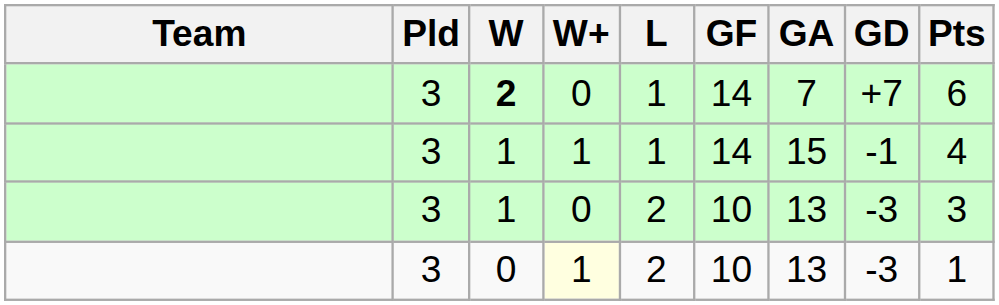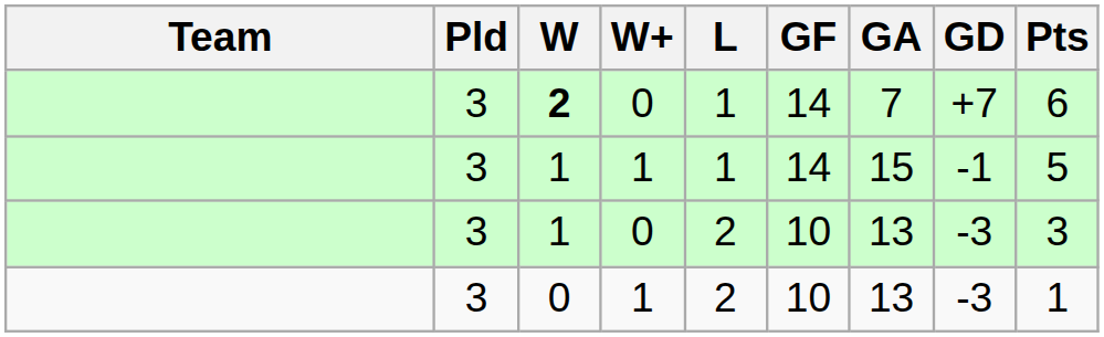row 3 | Pts: 4 -> 5
row 5 | W+: lightyellow background -> no background
